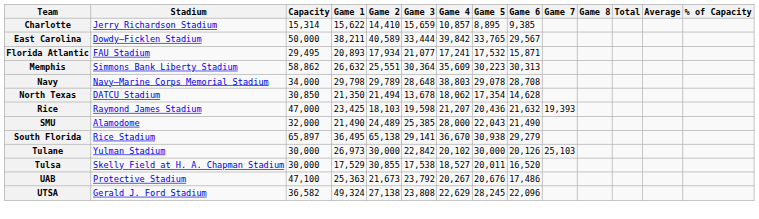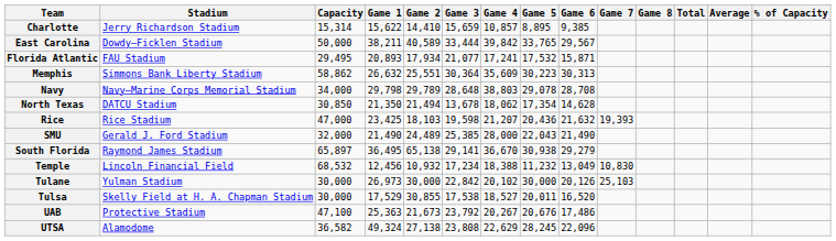Rice | Stadium: Raymond James Stadium -> Rice Stadium
SMU | Stadium: Alamodome -> Gerald J. Ford Stadium
South Florida | Stadium: Rice Stadium -> Raymond James Stadium
+ row: Temple | Lincoln Financial Field | 68,532 | 12,456 | 10,932 | 17,234 | 18,388 | 11,232 | 13,049 | 10,830
UTSA | Stadium: Gerald J. Ford Stadium -> Alamodome
